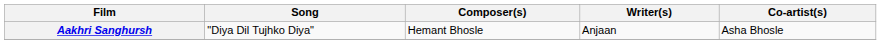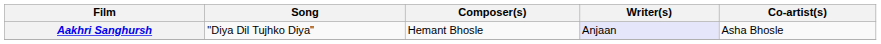Aakhri Sanghursh | Writer(s): no background -> lavender background
